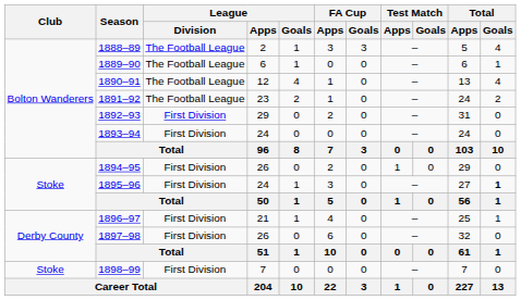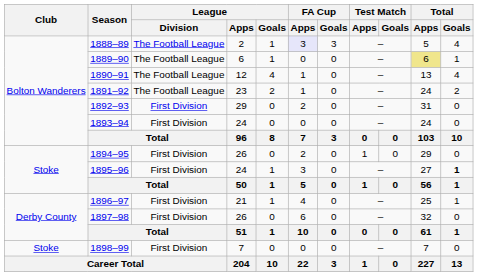1888–89 | FA Cup / Apps: no background -> lavender background
1889–90 | Total / Apps: no background -> khaki background
